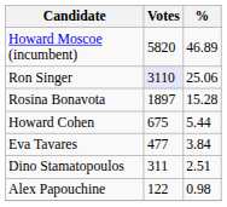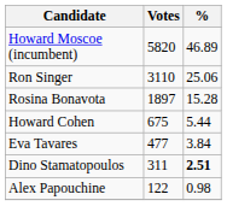Ron Singer | Votes: lavender background -> no background
Dino Stamatopoulos | %: normal -> bold
